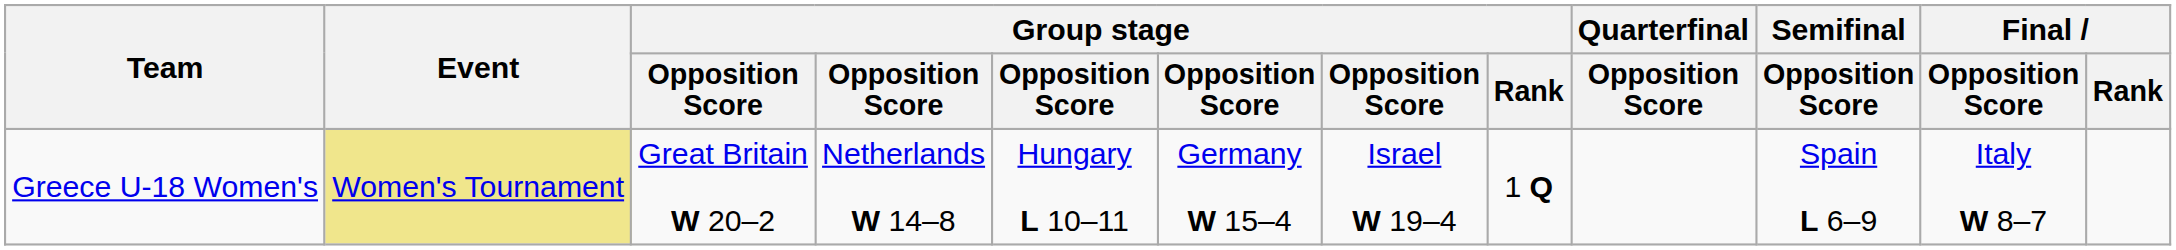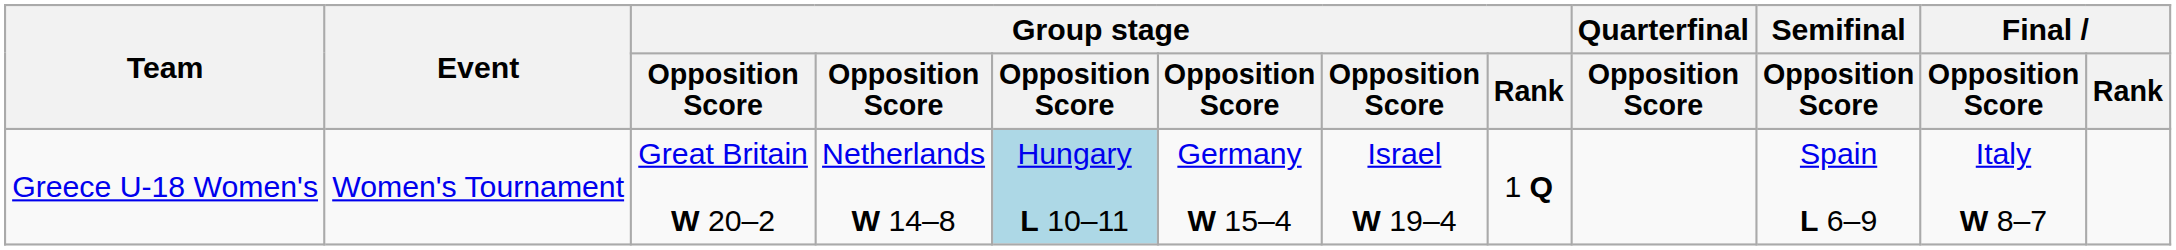Greece U-18 Women's | Event: khaki background -> no background
Greece U-18 Women's | column 5: no background -> lightblue background
